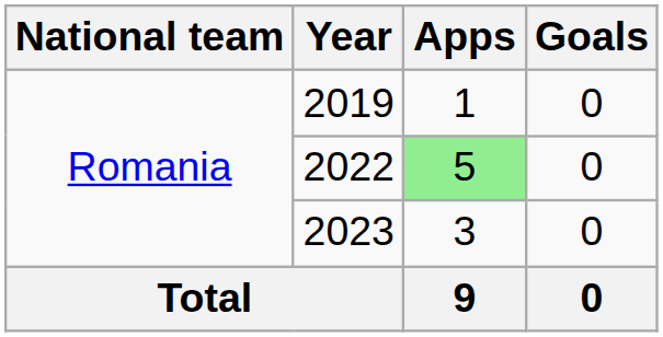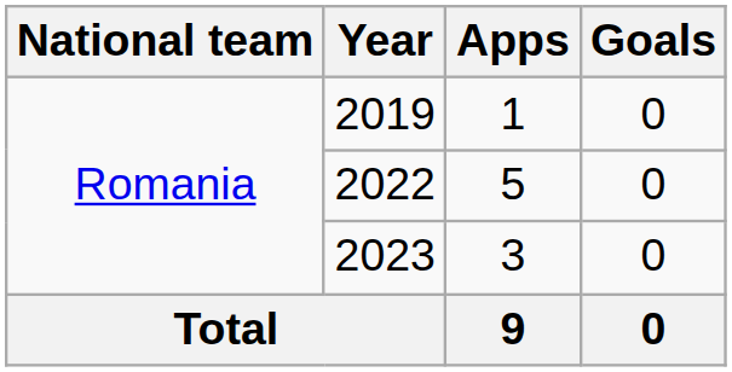2022 | Apps: lightgreen background -> no background
